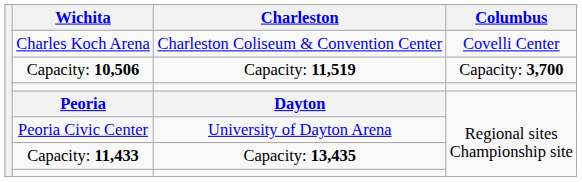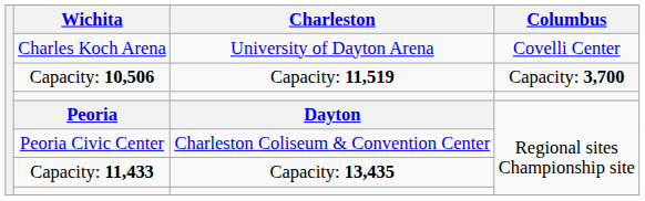Charles Koch Arena | Charleston: Charleston Coliseum & Convention Center -> University of Dayton Arena
Peoria Civic Center | Charleston: University of Dayton Arena -> Charleston Coliseum & Convention Center
